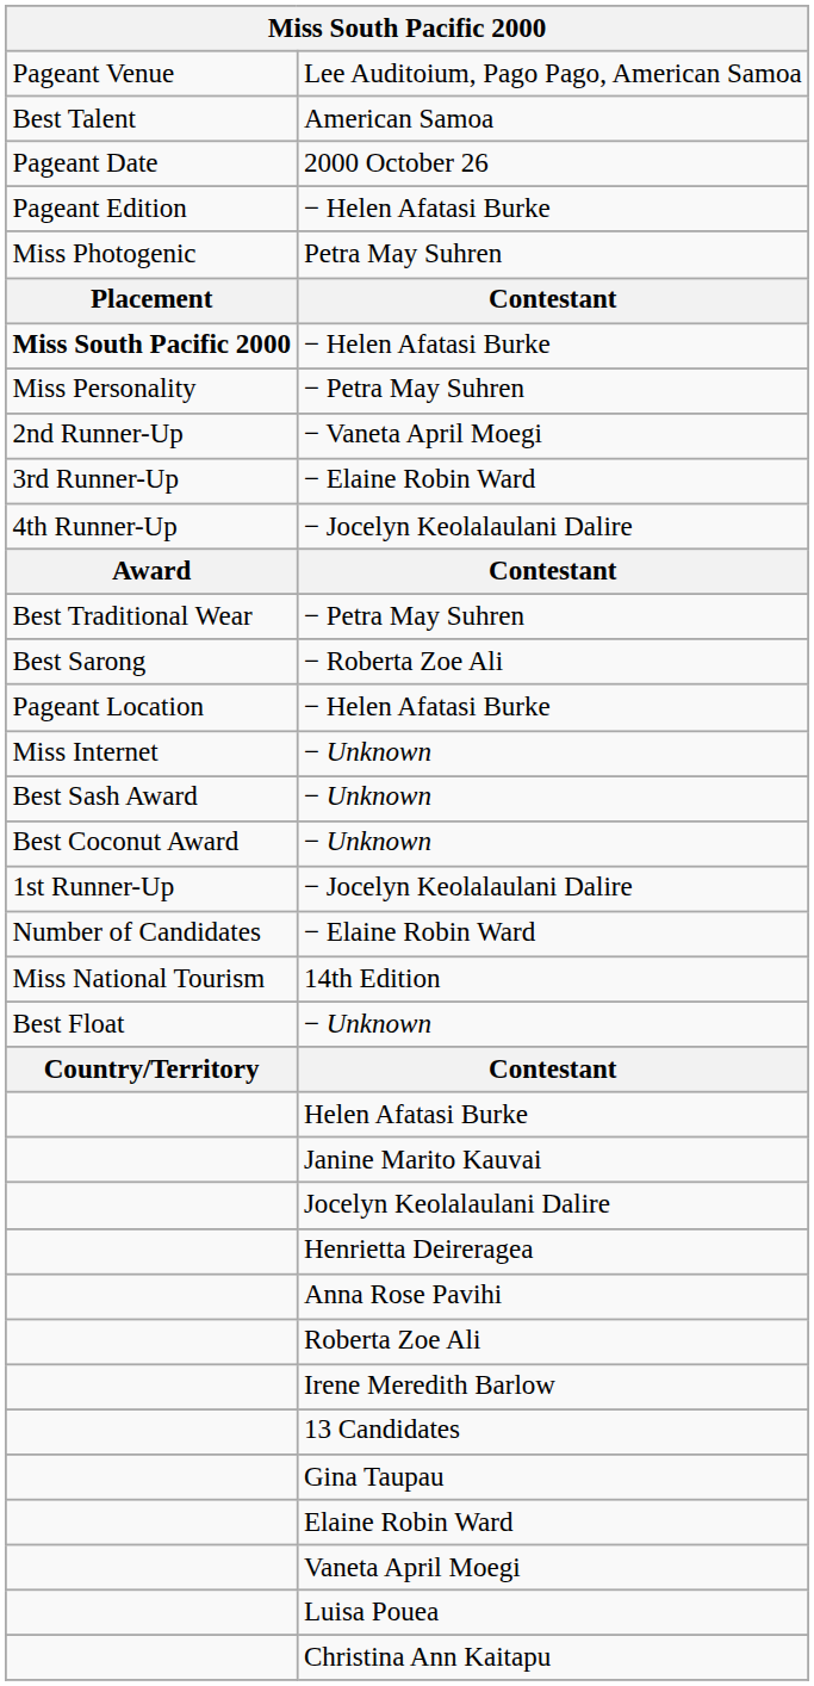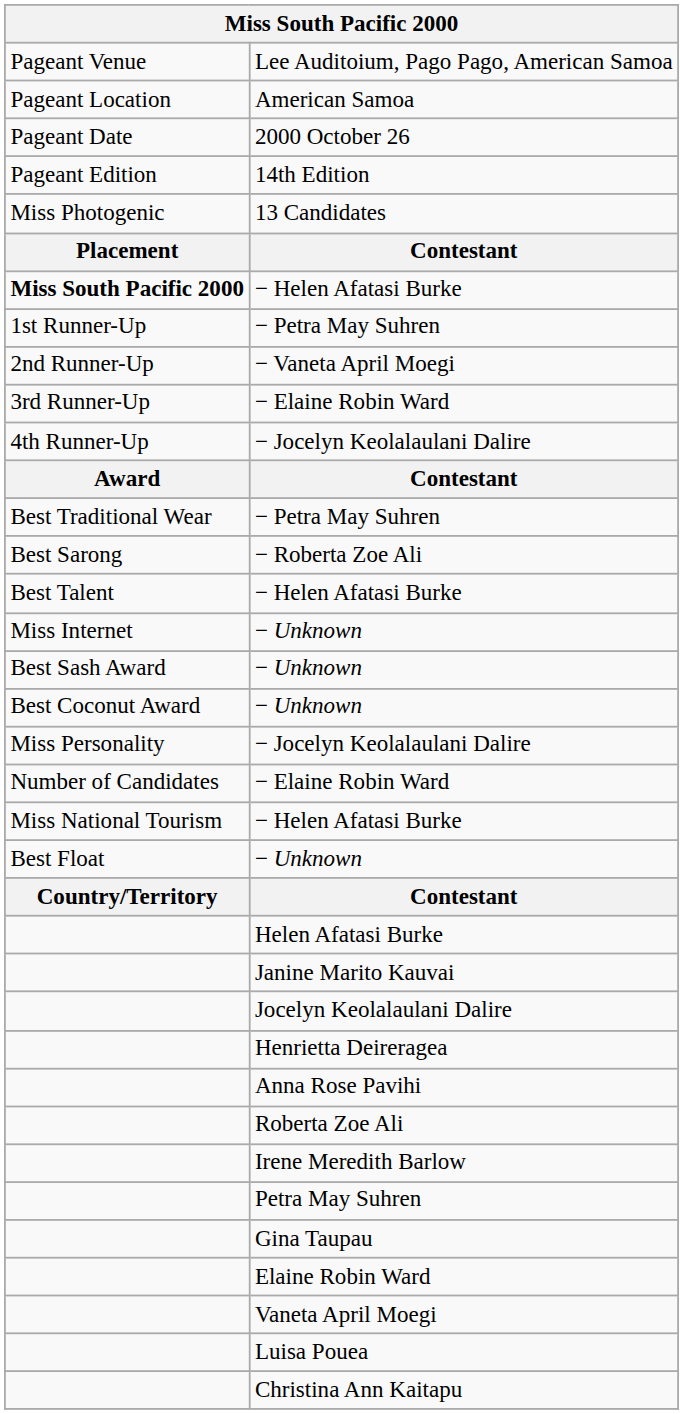row 3 | column 1: Best Talent -> Pageant Location
row 5 | column 2: − Helen Afatasi Burke -> 14th Edition
row 6 | column 2: Petra May Suhren -> 13 Candidates
row 9 | column 1: Miss Personality -> 1st Runner-Up
row 16 | column 1: Pageant Location -> Best Talent
row 20 | column 1: 1st Runner-Up -> Miss Personality
row 22 | column 2: 14th Edition -> − Helen Afatasi Burke
row 32 | column 2: 13 Candidates -> Petra May Suhren
